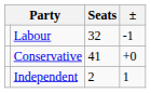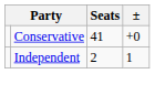- row: Labour | 32 | -1
